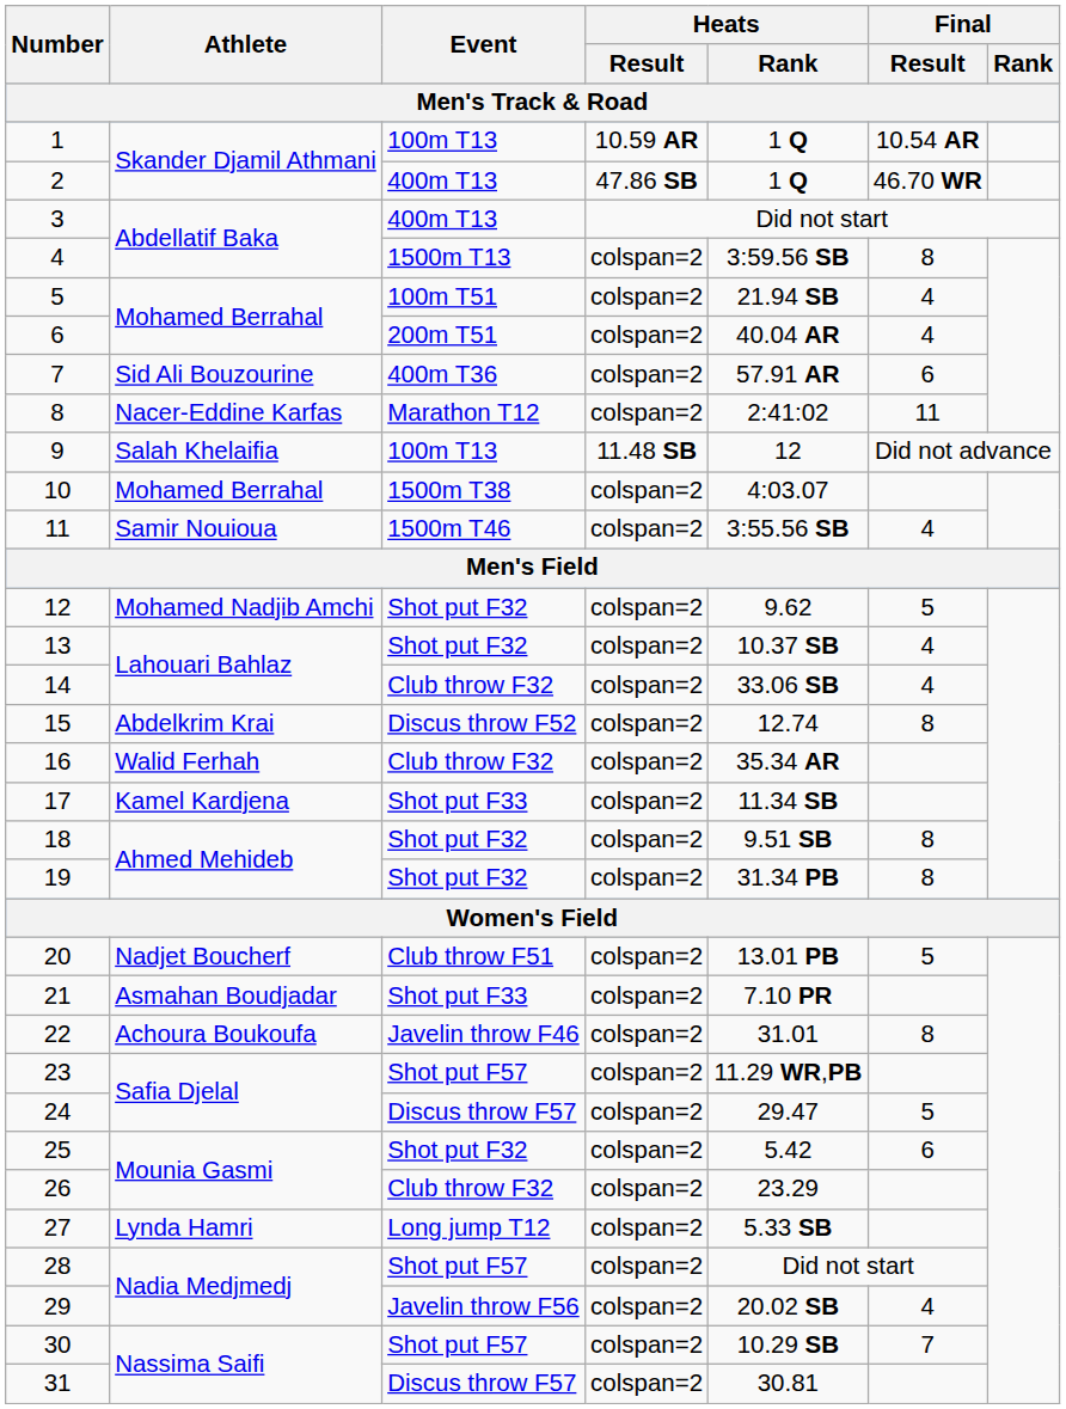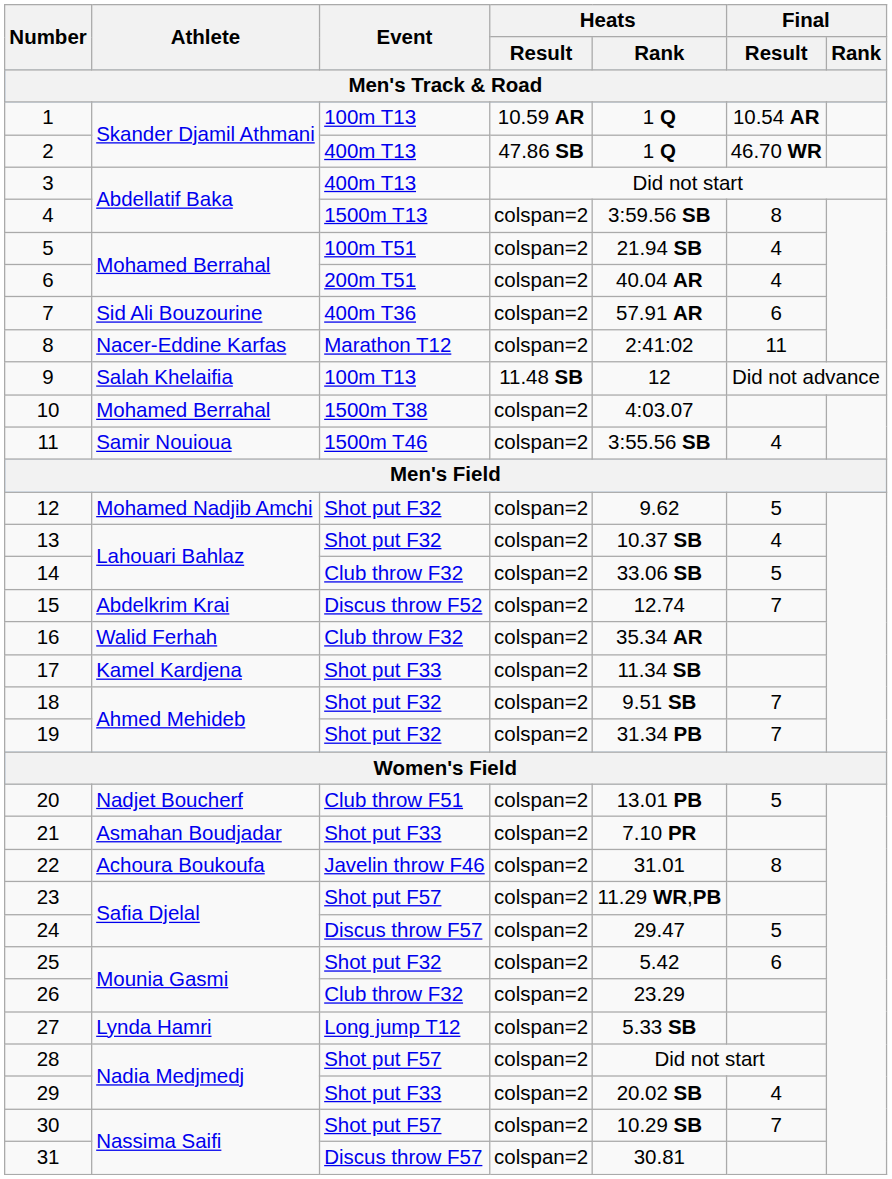14 | Final / Result: 4 -> 5
15 | Final / Result: 8 -> 7
18 | Final / Result: 8 -> 7
19 | Final / Result: 8 -> 7
29 | Event: Javelin throw F56 -> Shot put F33
